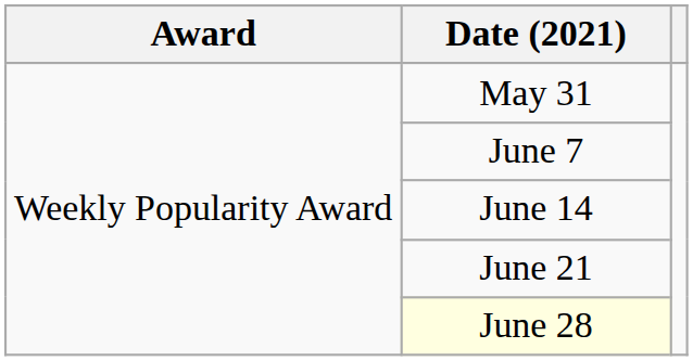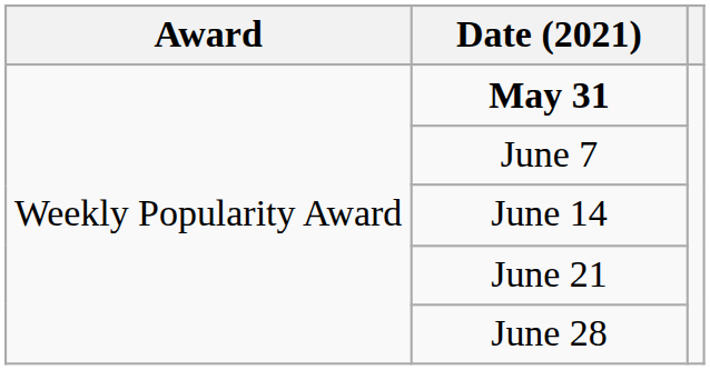May 31 | Date (2021): normal -> bold
June 28 | Date (2021): lightyellow background -> no background
